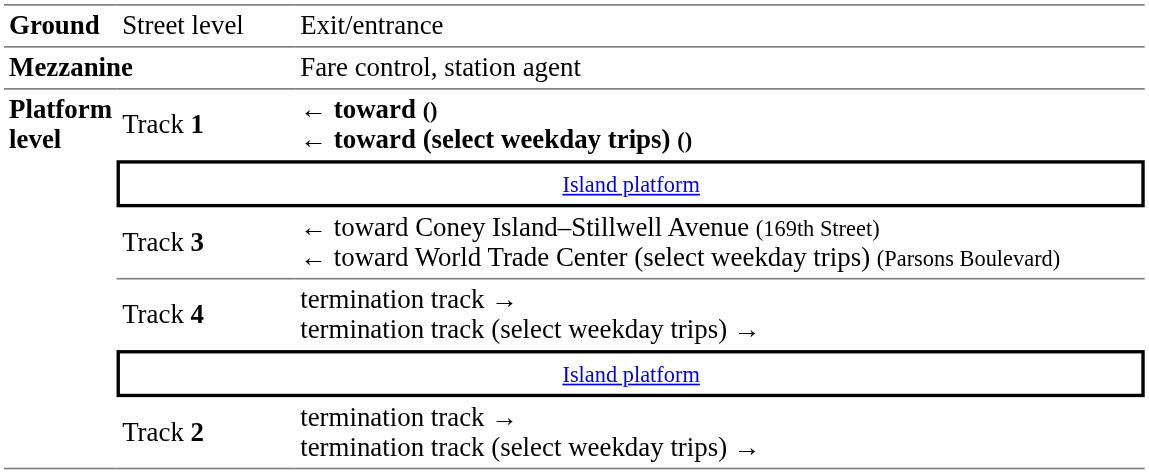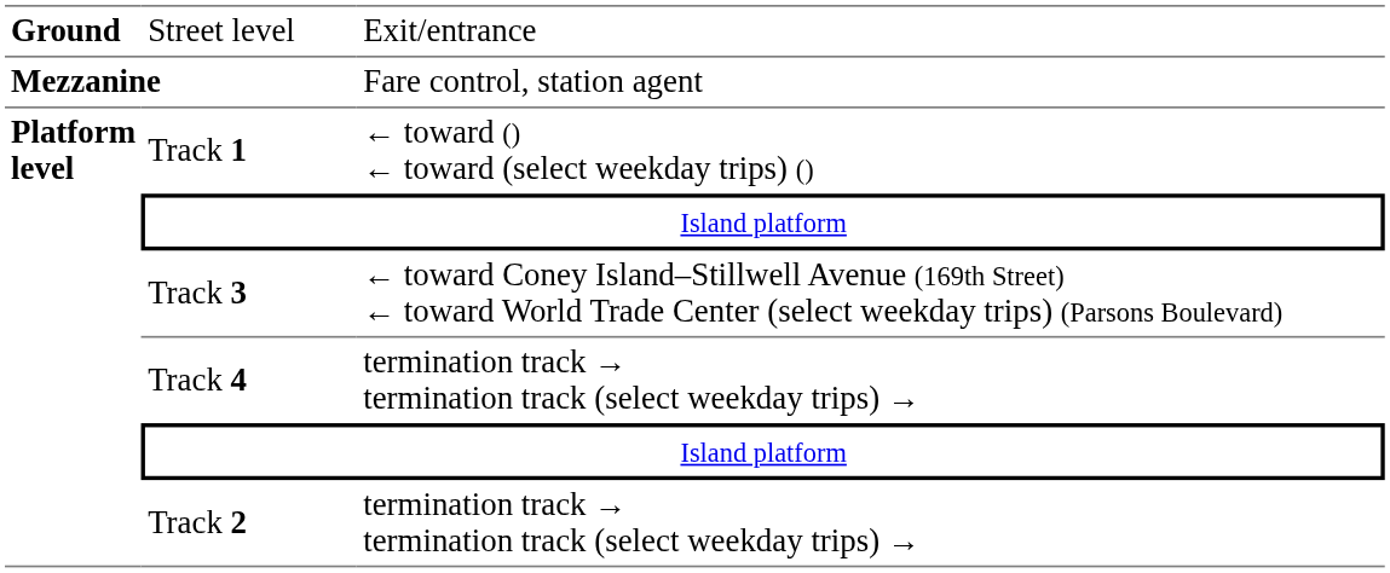Track 1 | column 3: bold -> normal
